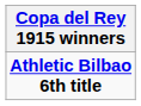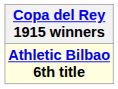row 2 | column 1: no background -> lightyellow background
